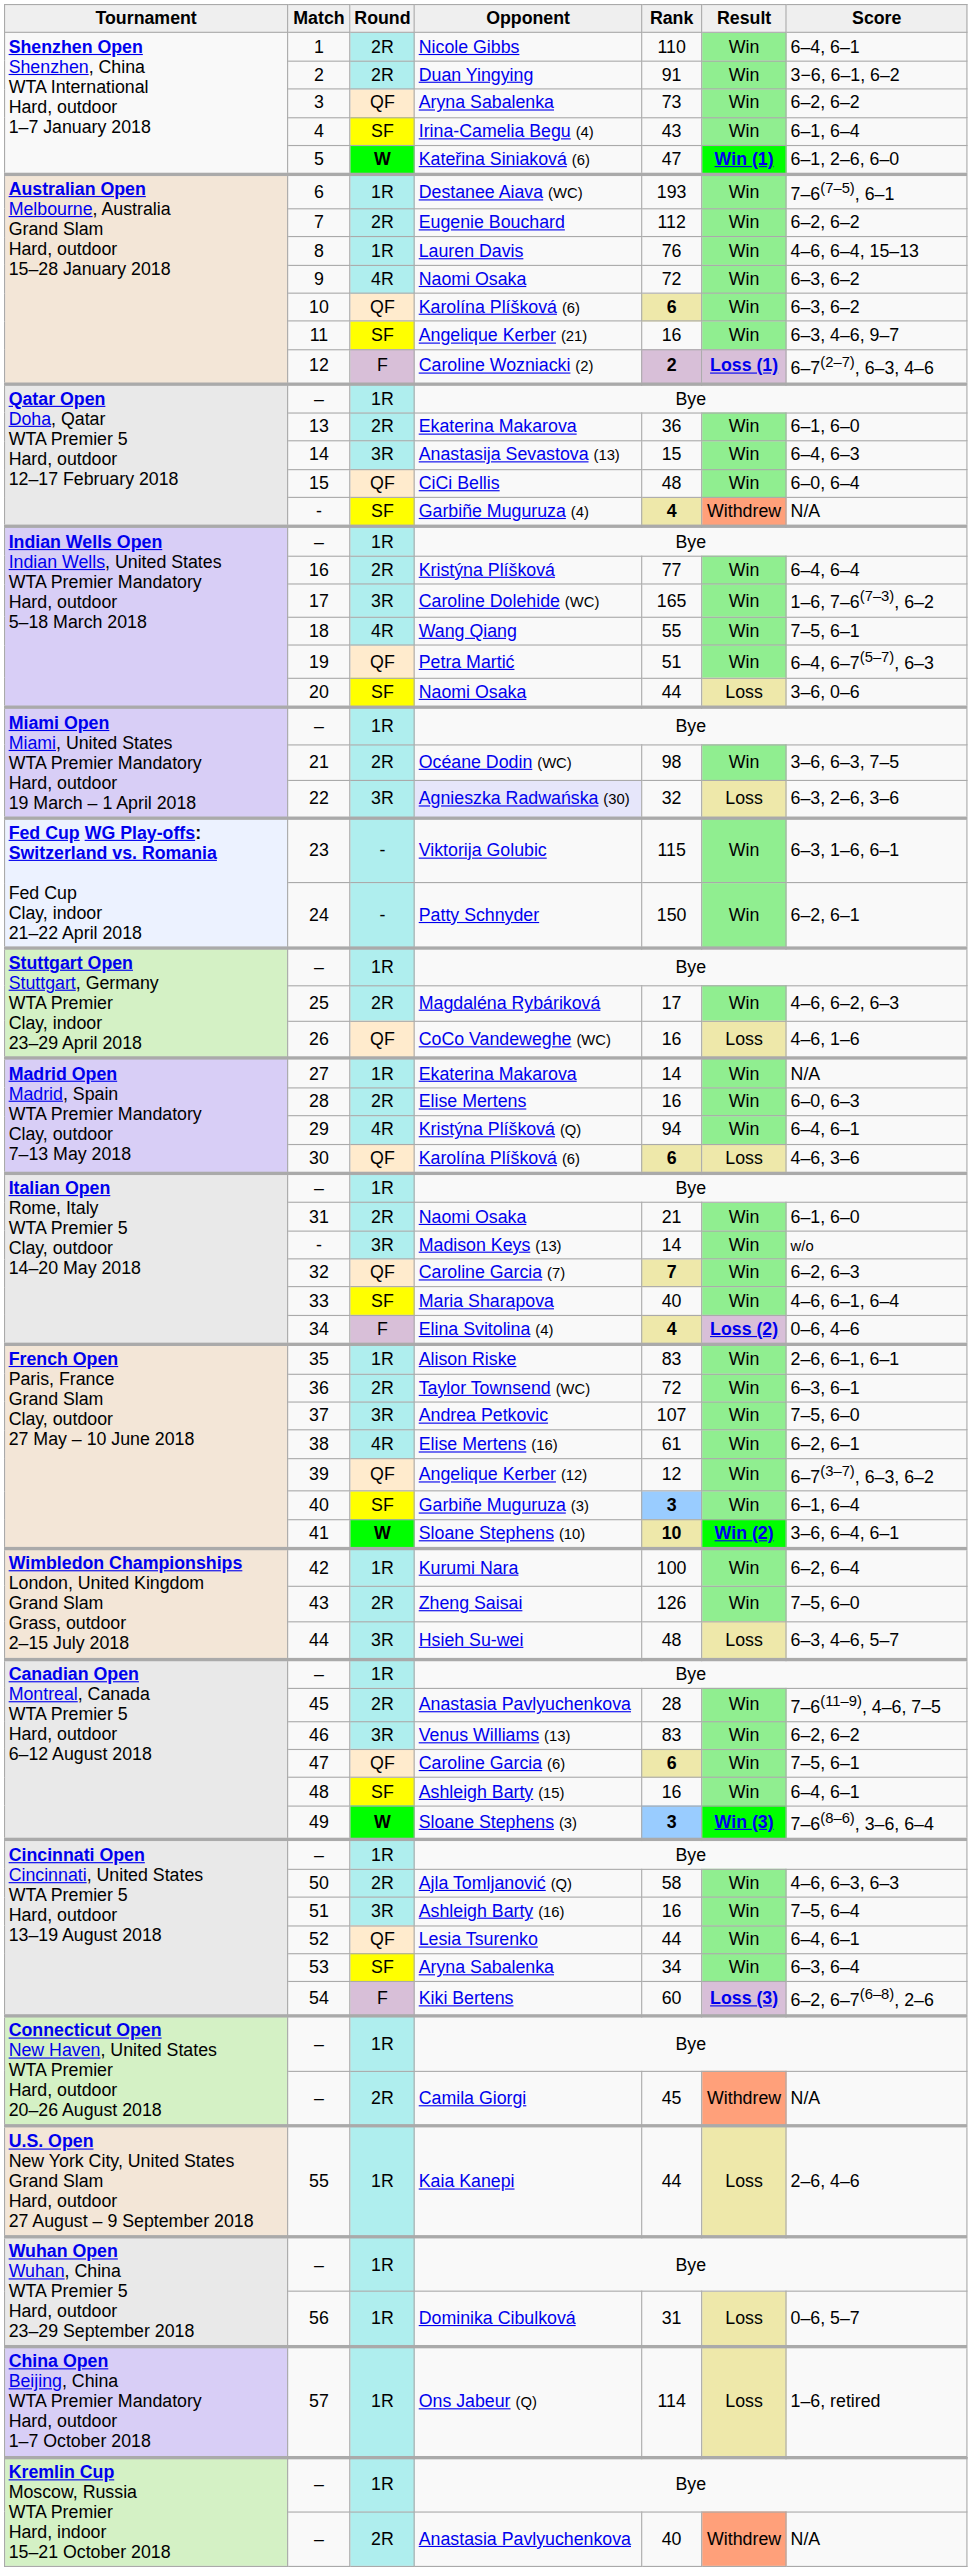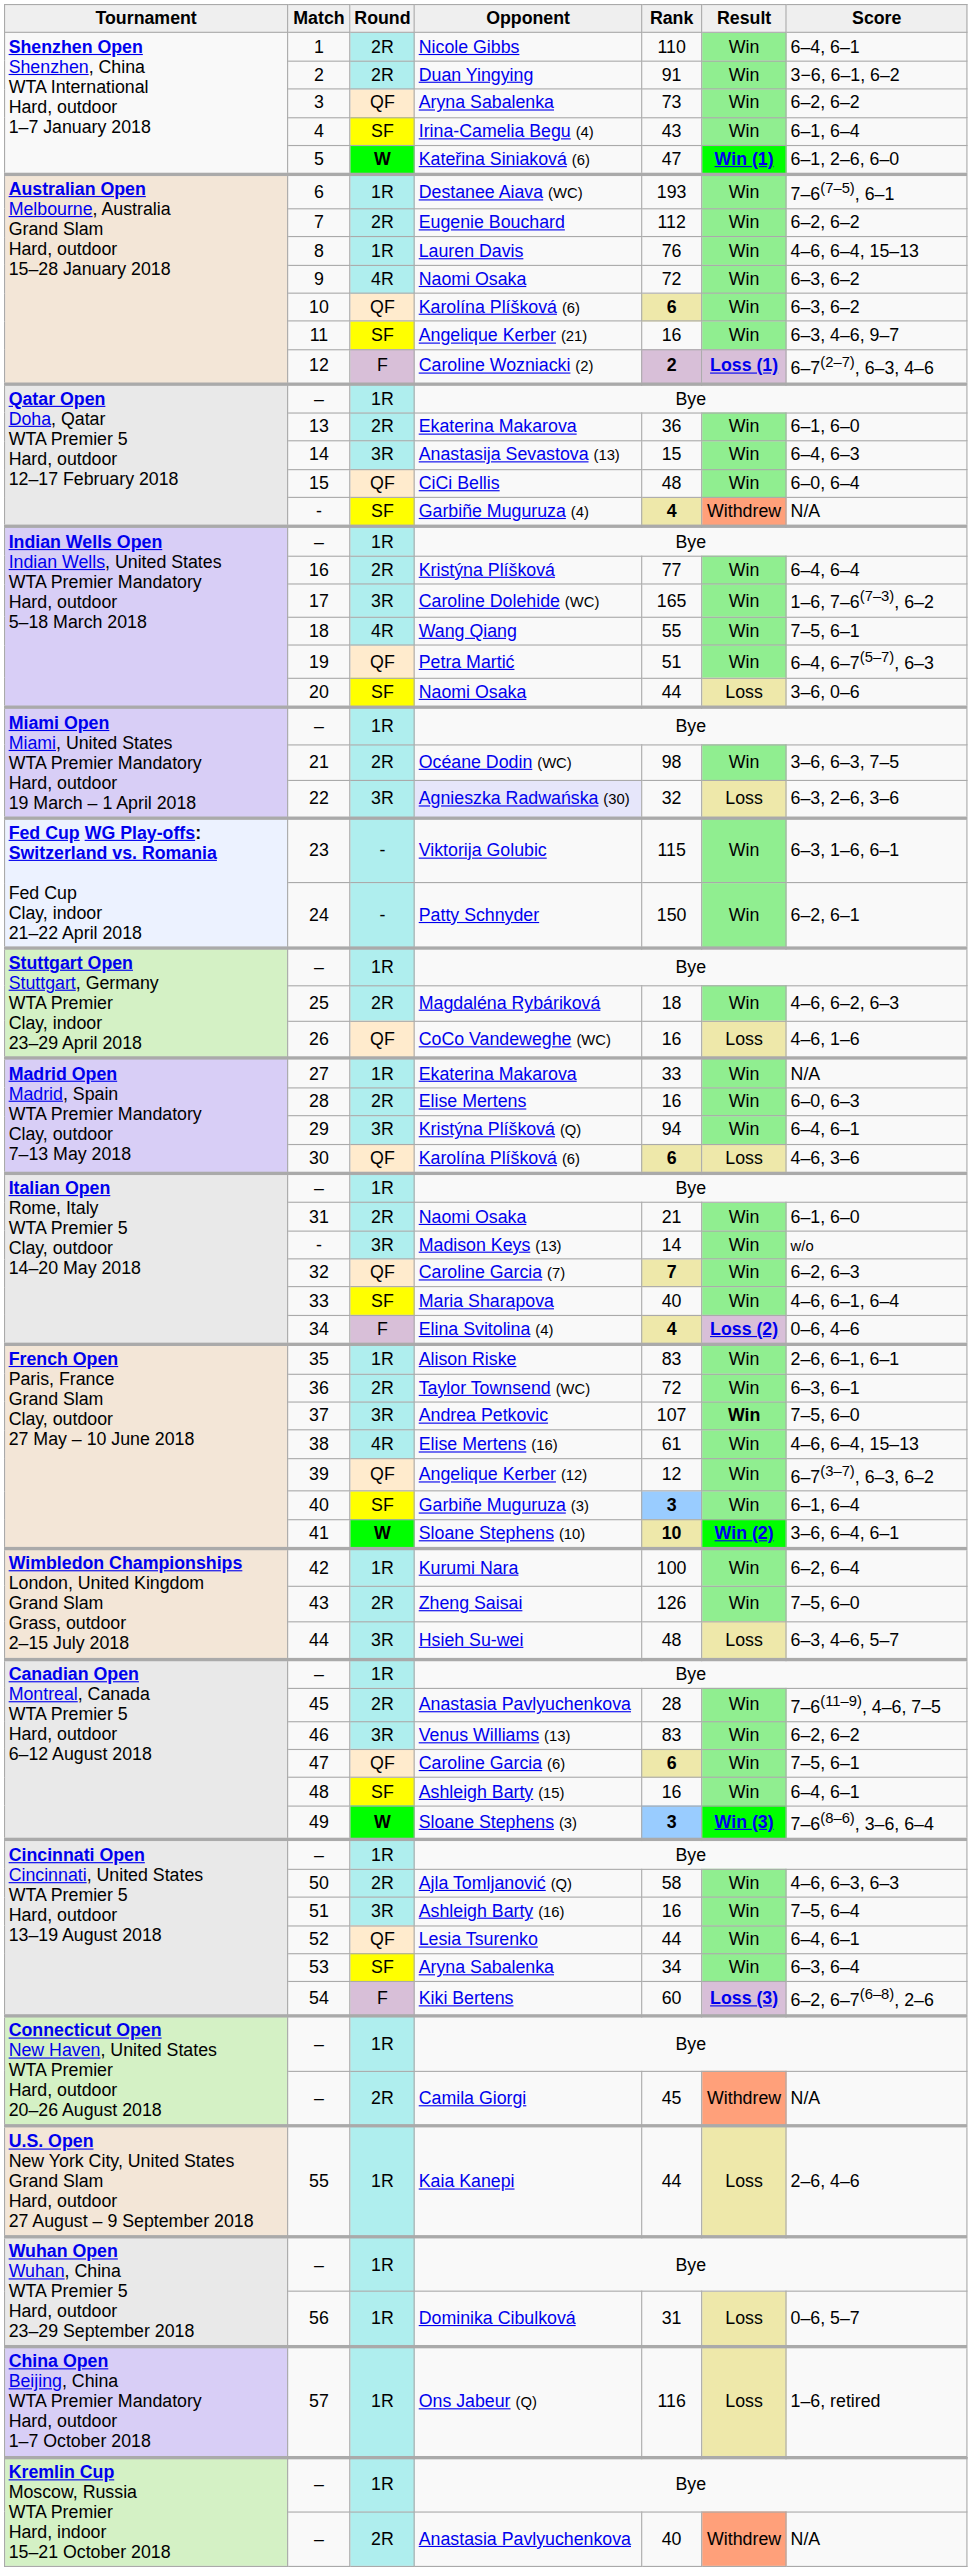25 | column 5: 17 -> 18
27 | column 5: 14 -> 33
29 | column 3: 4R -> 3R
37 | column 6: normal -> bold
38 | column 7: 6–2, 6–1 -> 4–6, 6–4, 15–13
57 | column 5: 114 -> 116
